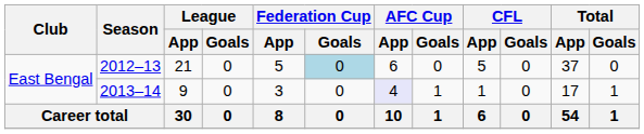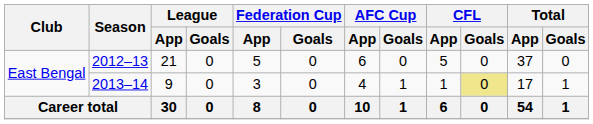2012–13 | Federation Cup / Goals: lightblue background -> no background
2013–14 | AFC Cup / App: lavender background -> no background
2013–14 | CFL / Goals: no background -> khaki background
